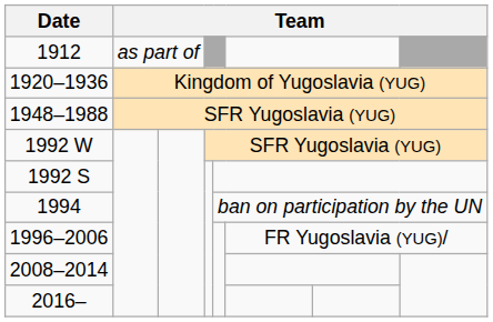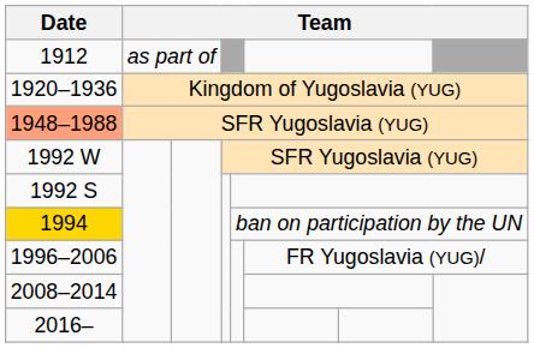1948–1988 | Date: no background -> lightsalmon background
1994 | Date: no background -> gold background
